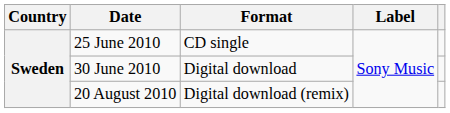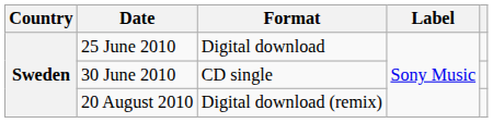25 June 2010 | Format: CD single -> Digital download
30 June 2010 | Format: Digital download -> CD single
